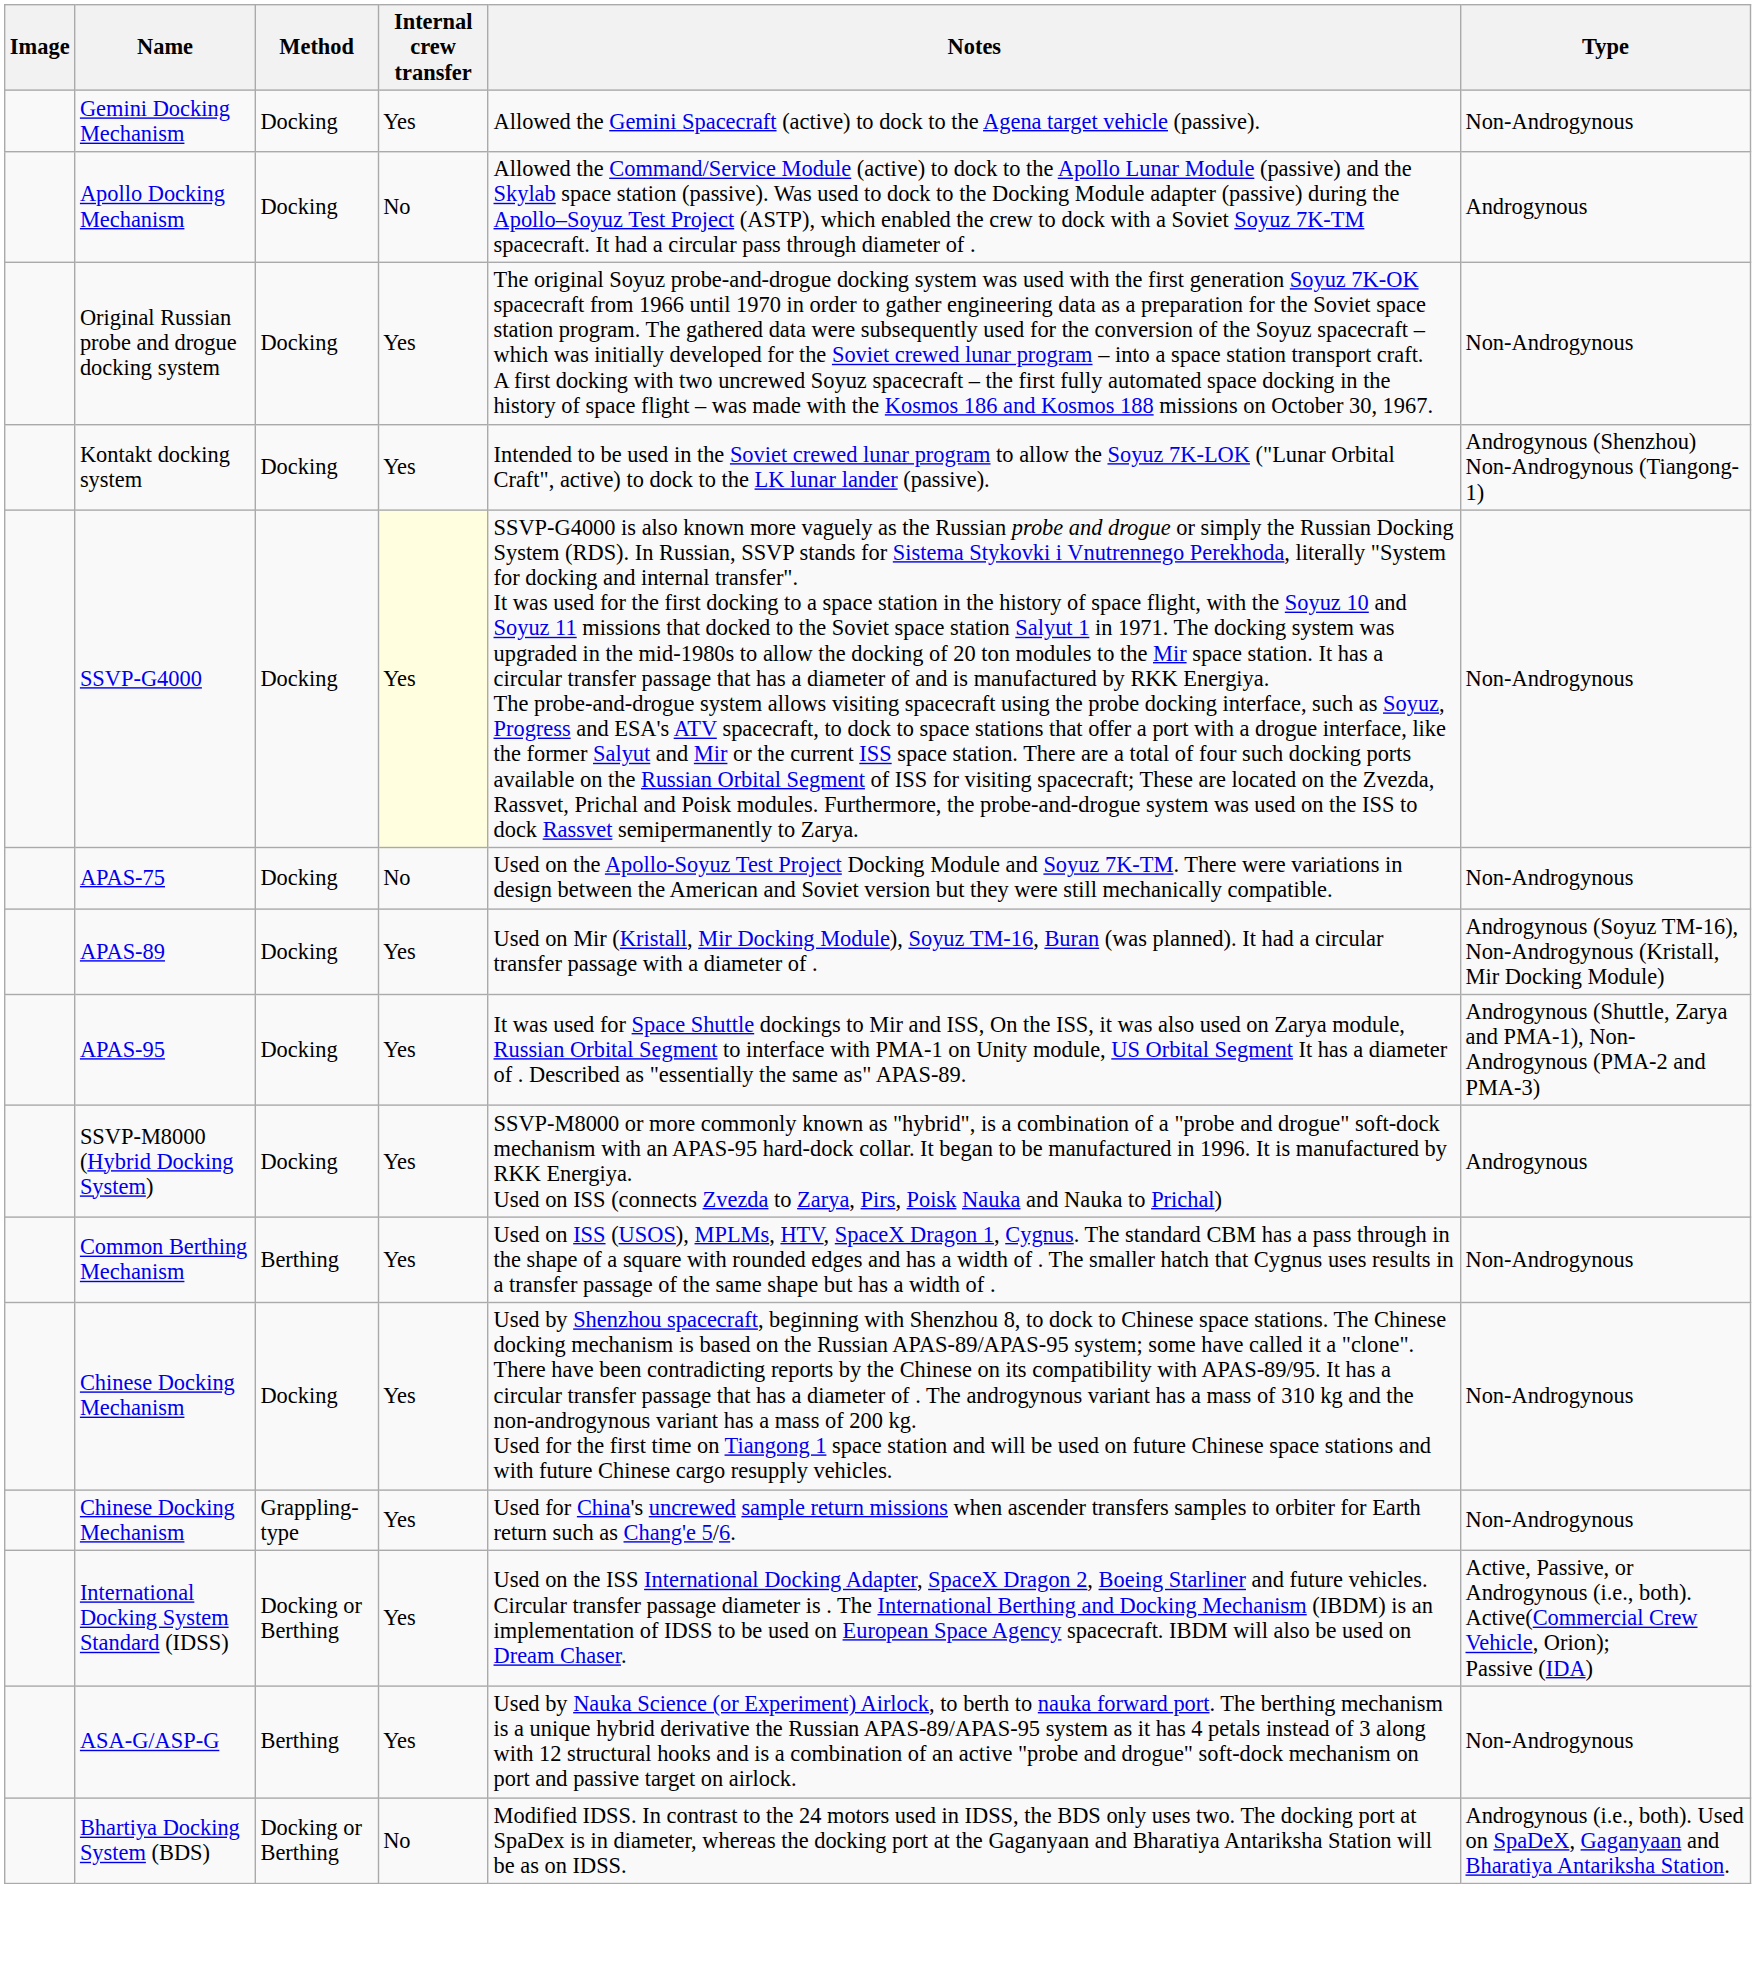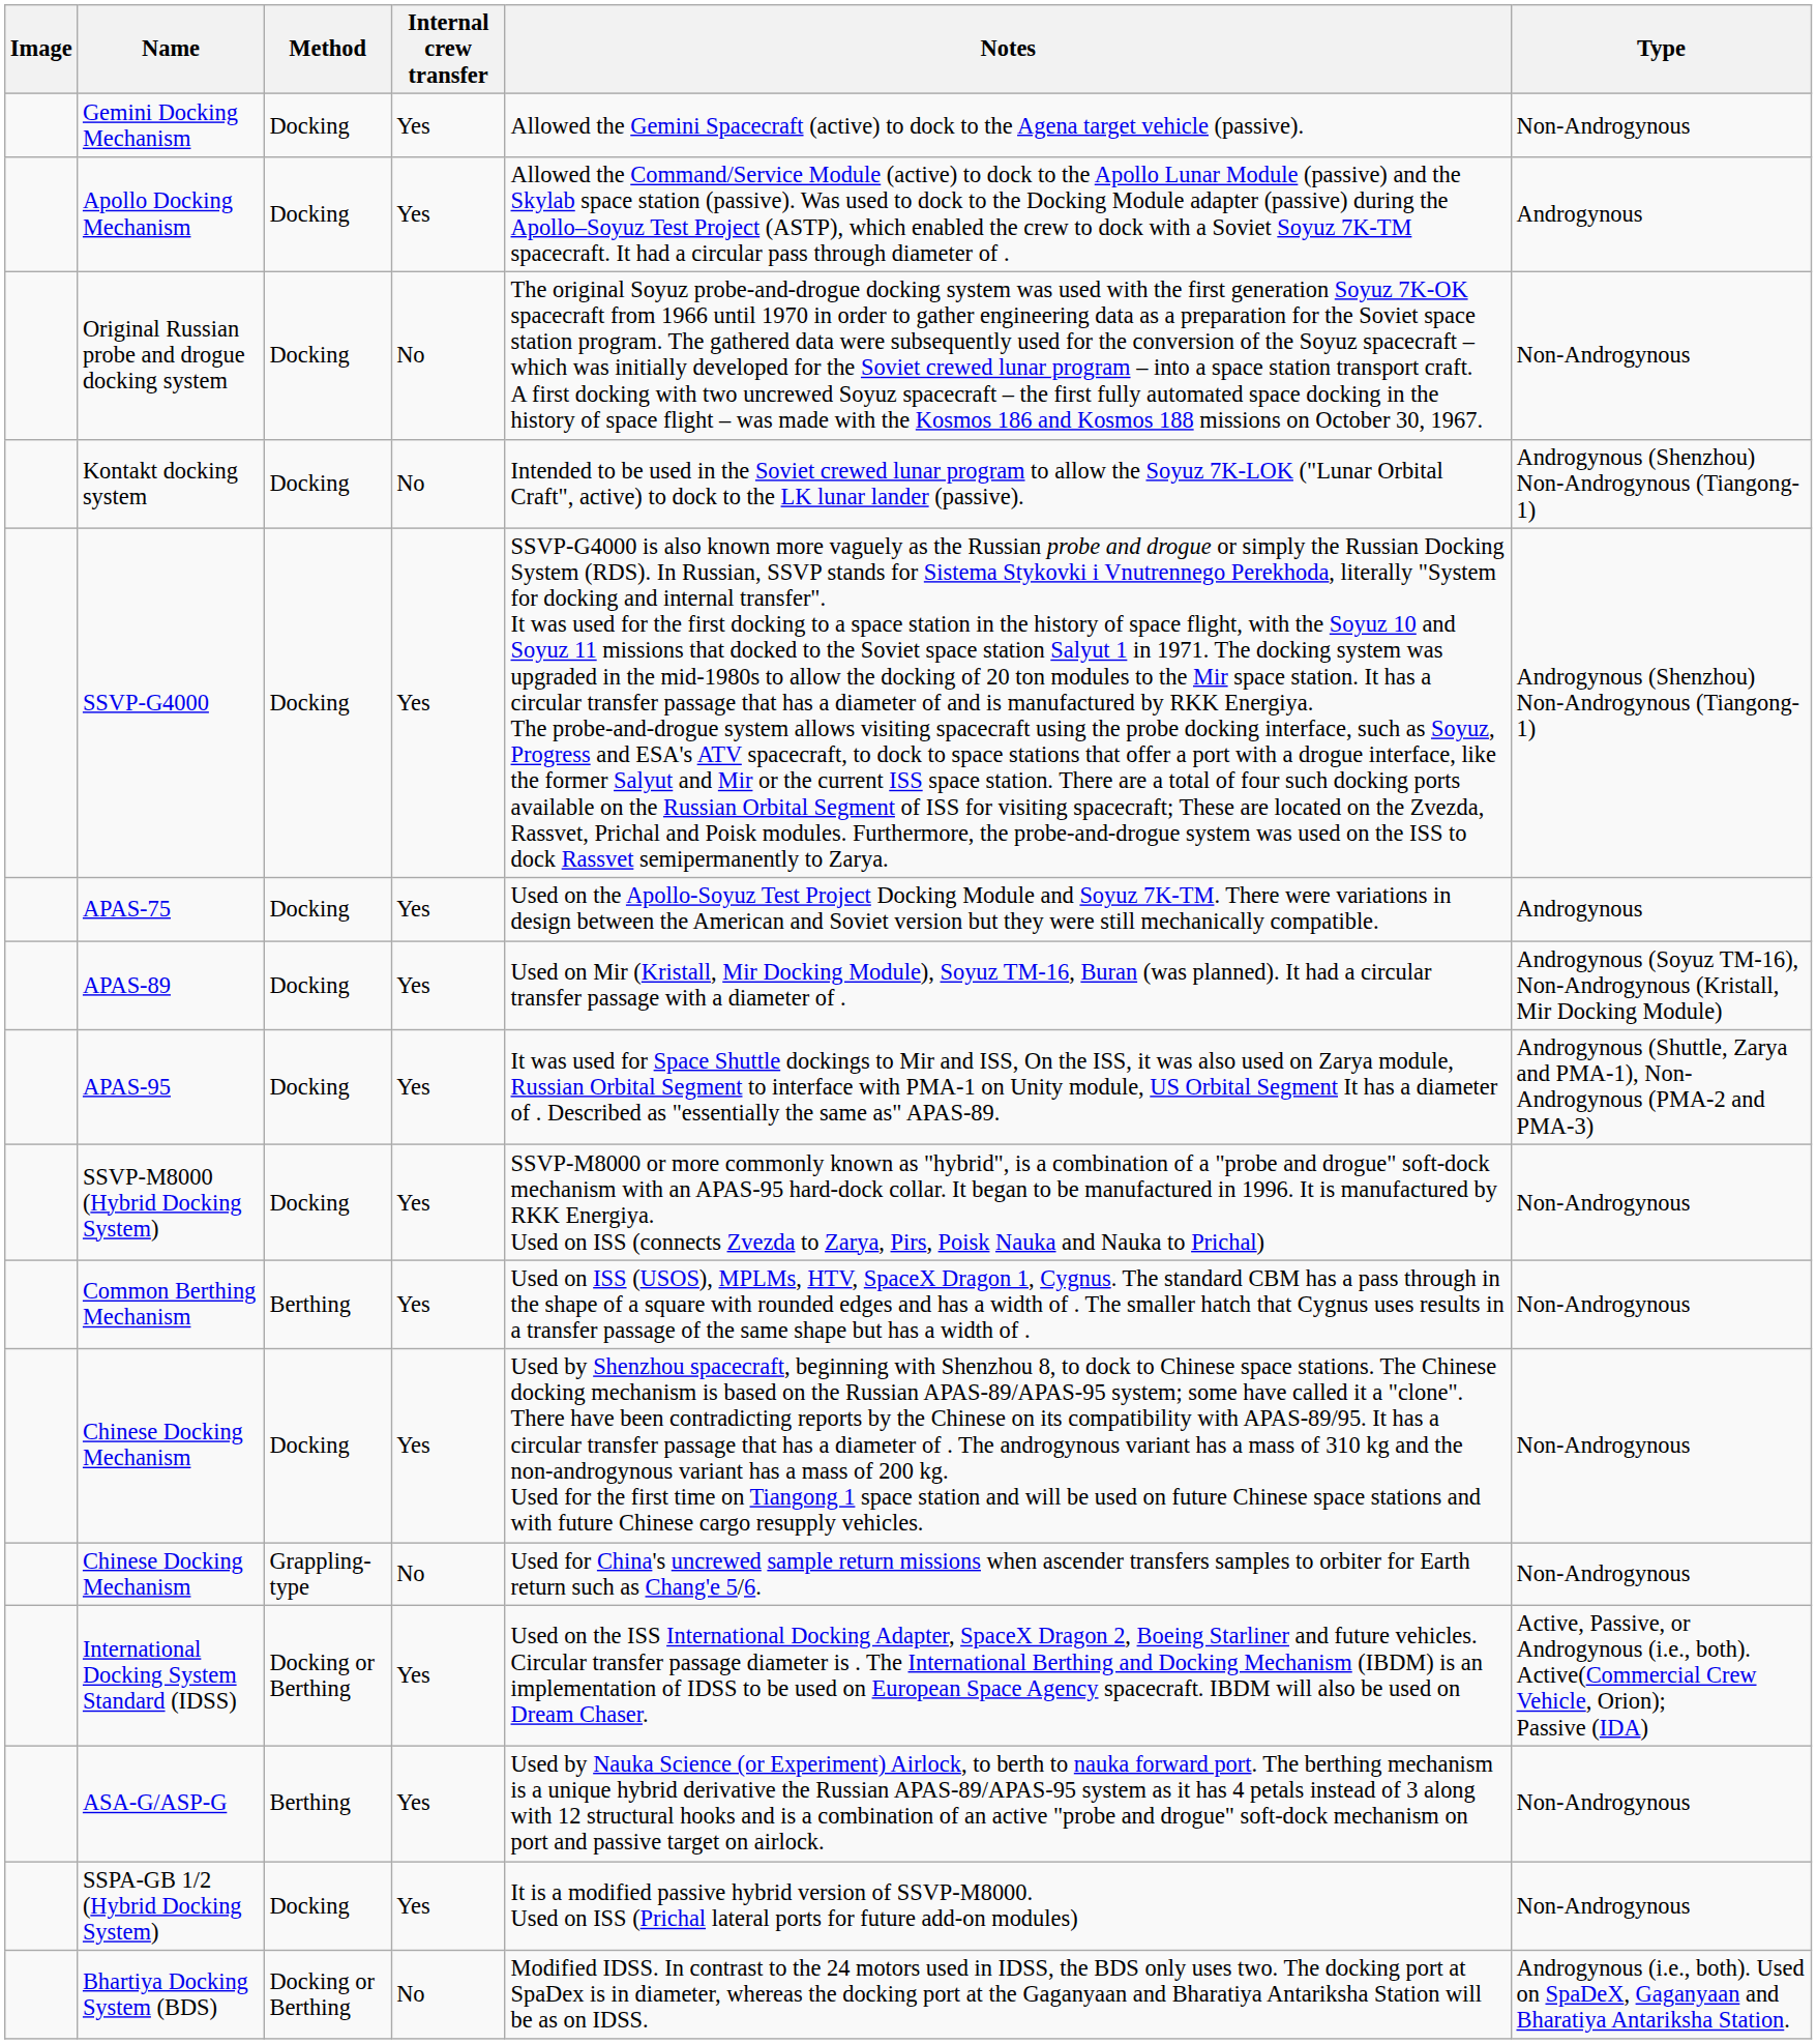Apollo Docking Mechanism | Internal crew transfer: No -> Yes
Original Russian probe and drogue docking system | Internal crew transfer: Yes -> No
Kontakt docking system | Internal crew transfer: Yes -> No
SSVP-G4000 | Internal crew transfer: lightyellow background -> no background
SSVP-G4000 | Type: Non-Androgynous -> Androgynous (Shenzhou) Non-Androgynous (Tiangong-1)
APAS-75 | Internal crew transfer: No -> Yes
APAS-75 | Type: Non-Androgynous -> Androgynous
SSVP-M8000 (Hybrid Docking System) | Type: Androgynous -> Non-Androgynous
Chinese Docking Mechanism / Grappling-type | Internal crew transfer: Yes -> No
+ row: SSPA-GB 1/2 (Hybrid Docking System) | Docking | Yes | It is a modified passive hybrid version of SSVP-M8000. Used on ISS (Prichal lateral ports for future add-on modules) | Non-Androgynous
